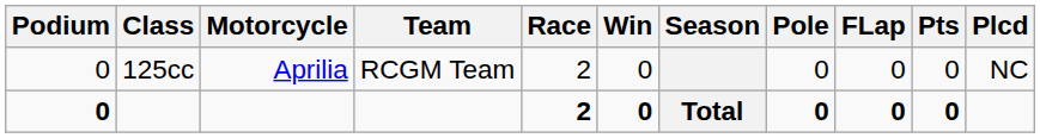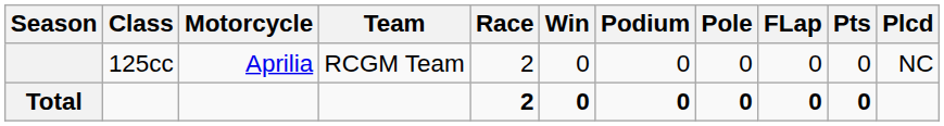columns swapped: Season <-> Podium
